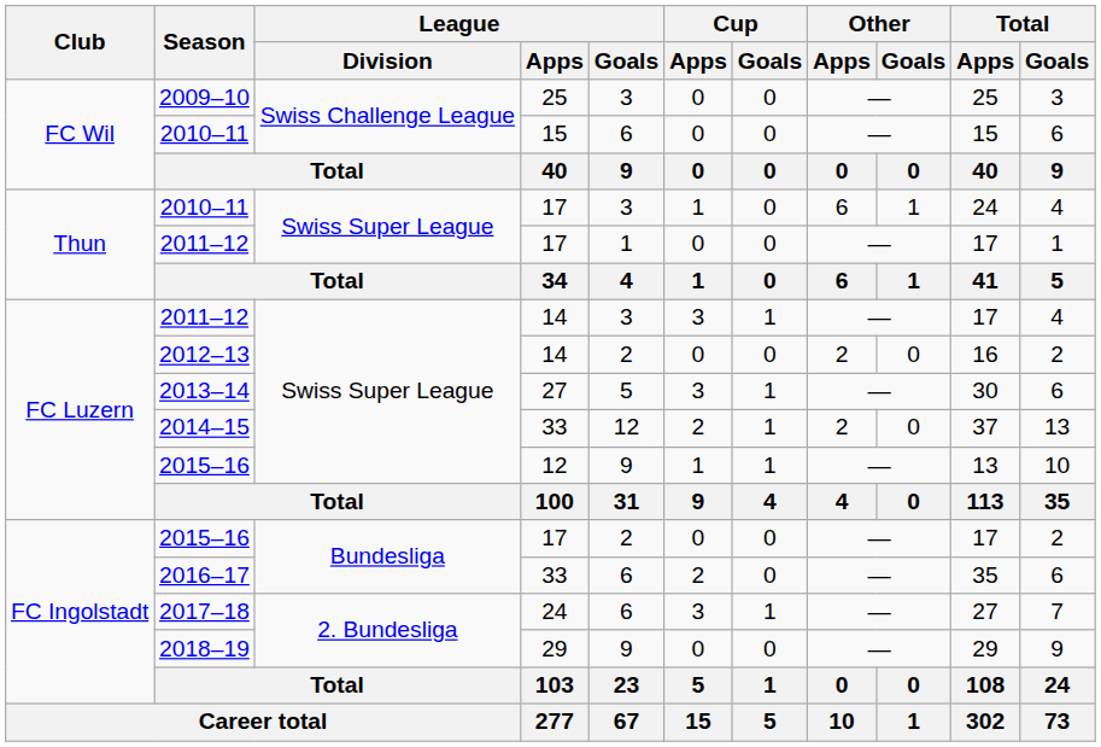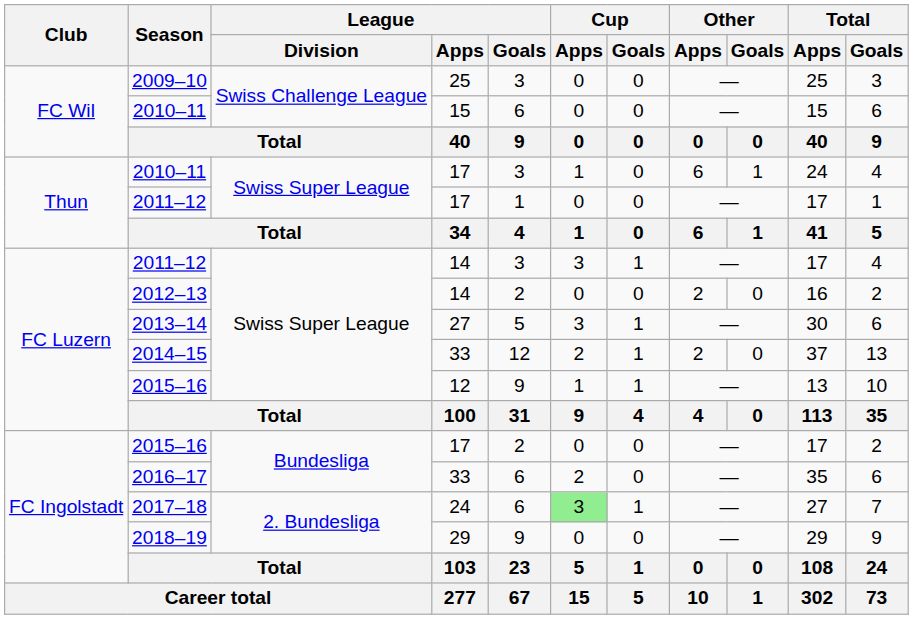2017–18 | Cup / Apps: no background -> lightgreen background
